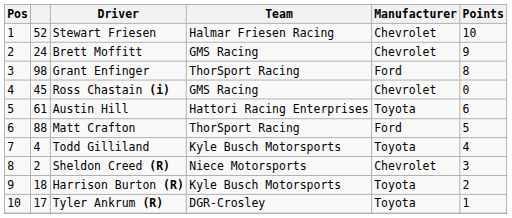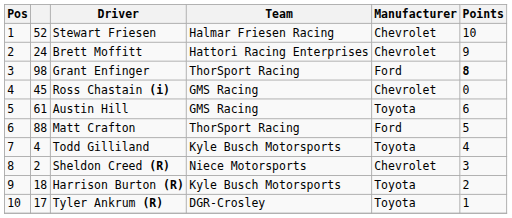Brett Moffitt | Team: GMS Racing -> Hattori Racing Enterprises
Grant Enfinger | Points: normal -> bold
Austin Hill | Team: Hattori Racing Enterprises -> GMS Racing
